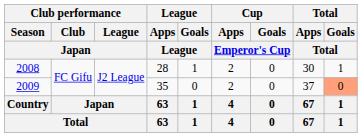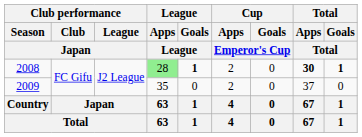2008 | League / Apps / League: no background -> lightgreen background
2008 | League / Goals / League: normal -> bold
2008 | Total / Apps / Total: normal -> bold
2008 | Total / Goals / Total: normal -> bold
2009 | Total / Goals / Total: lightsalmon background -> no background
